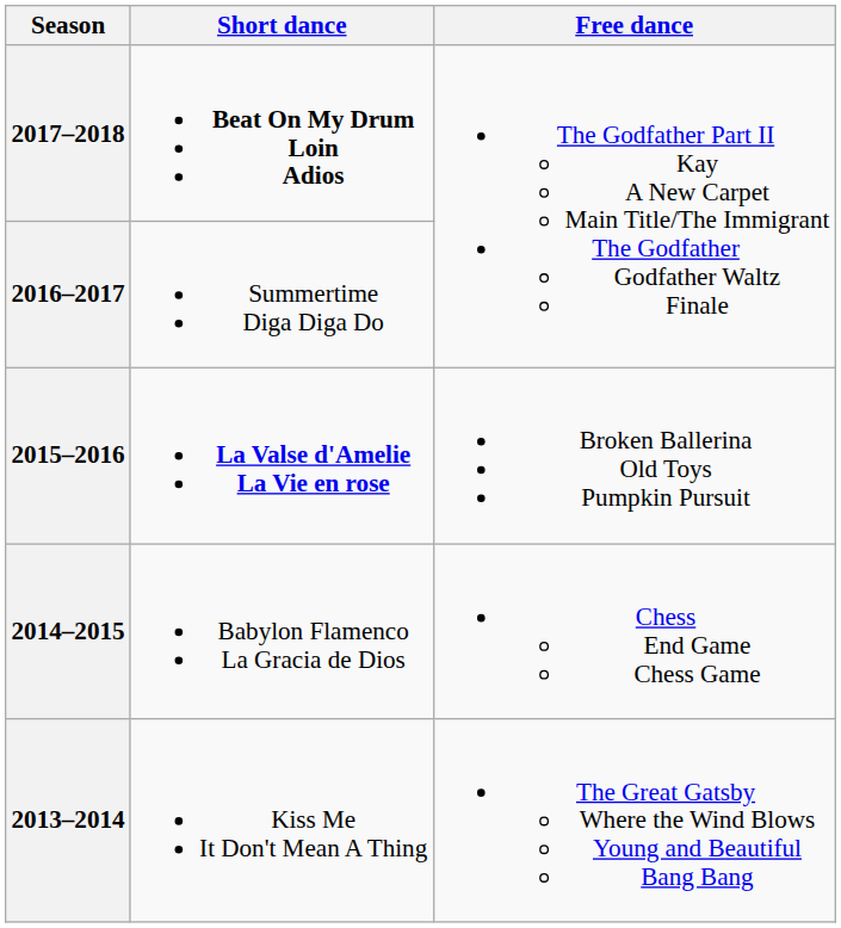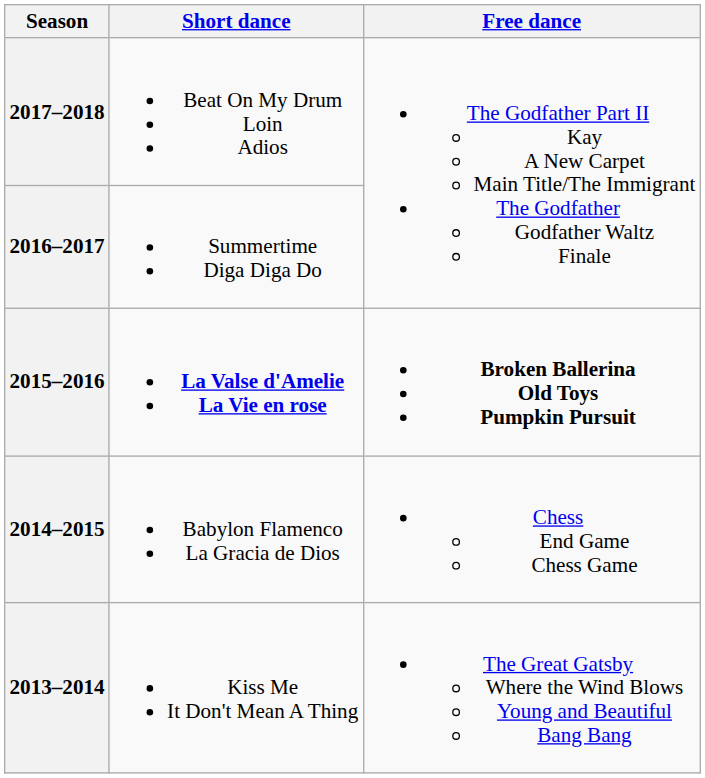2017–2018 | Short dance: bold -> normal
2015–2016 | Free dance: normal -> bold
